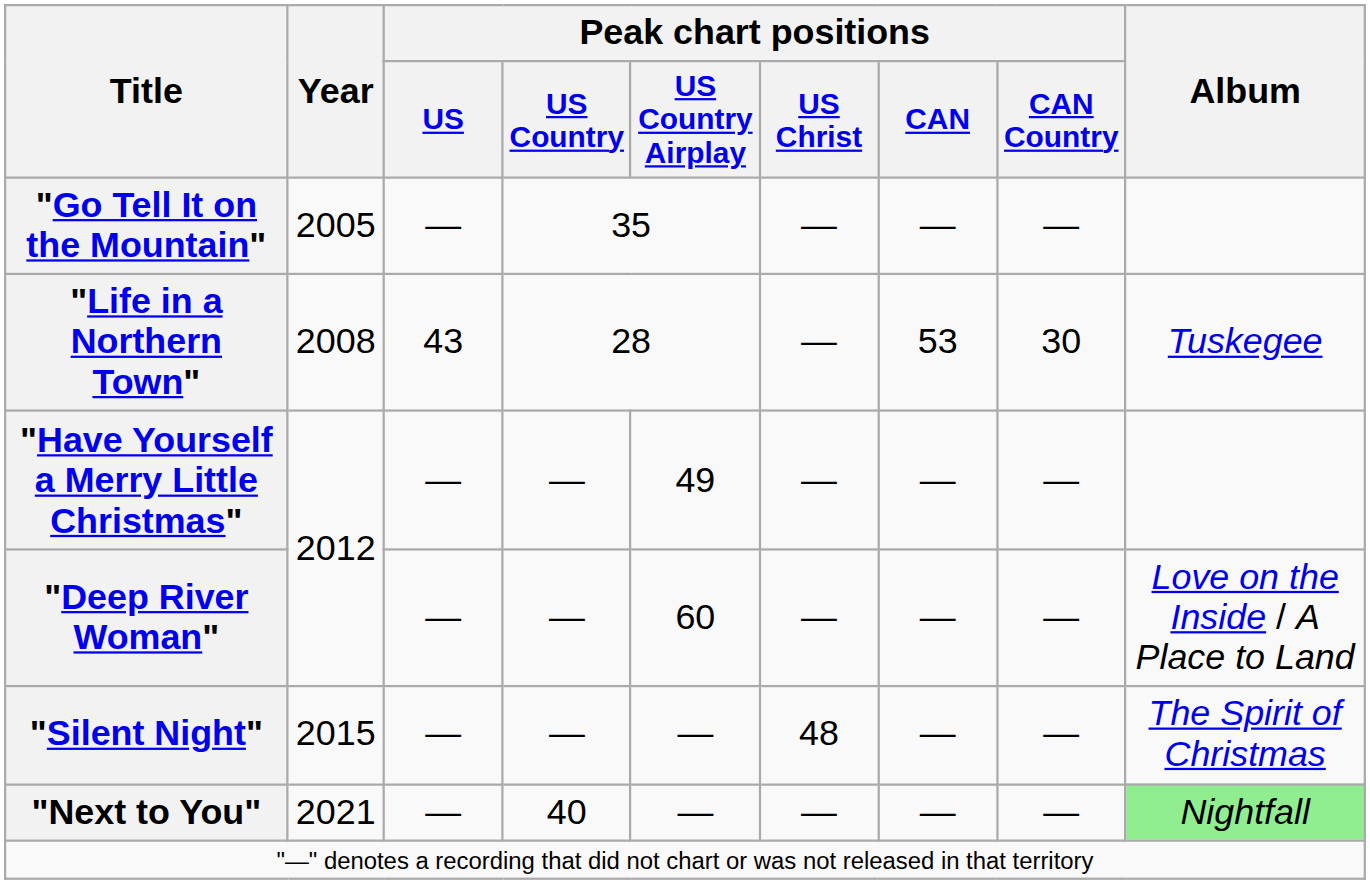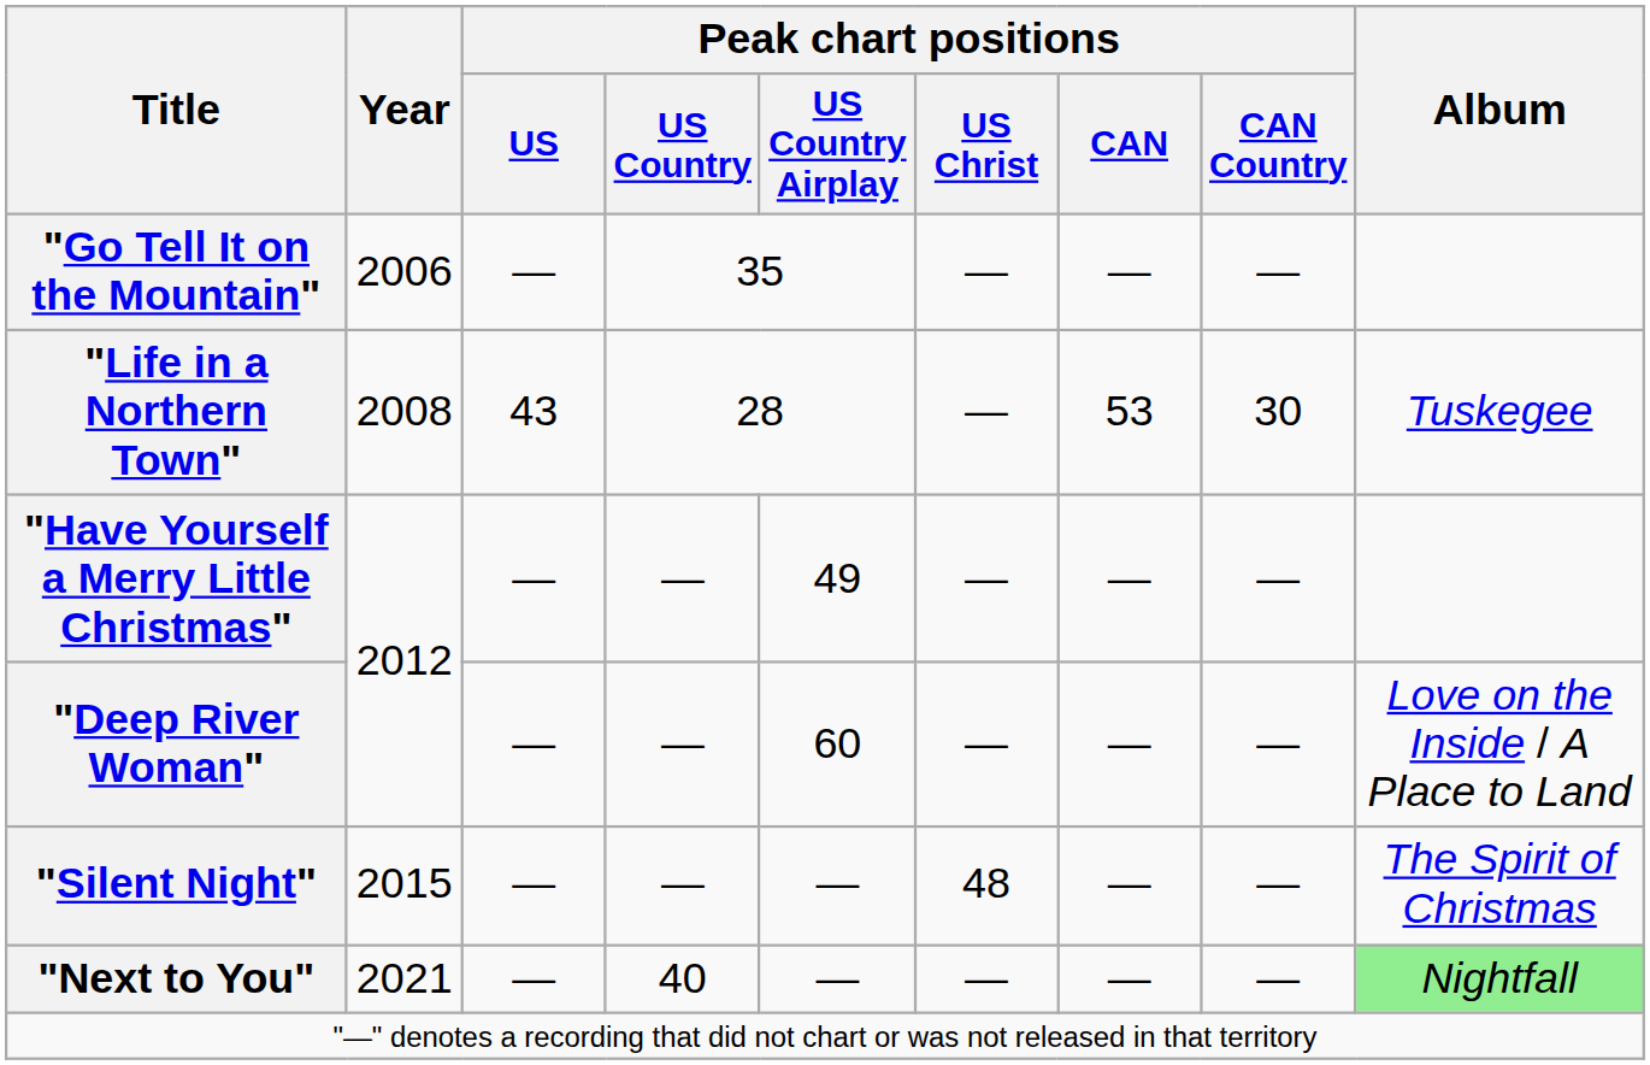"Go Tell It on the Mountain" | Year: 2005 -> 2006
